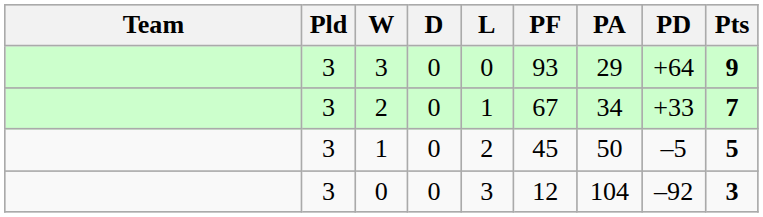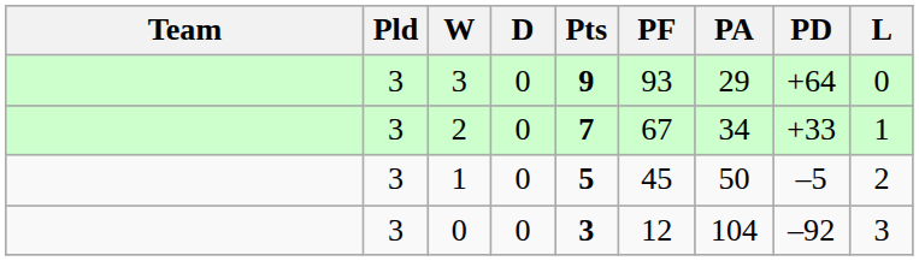columns swapped: L <-> Pts
